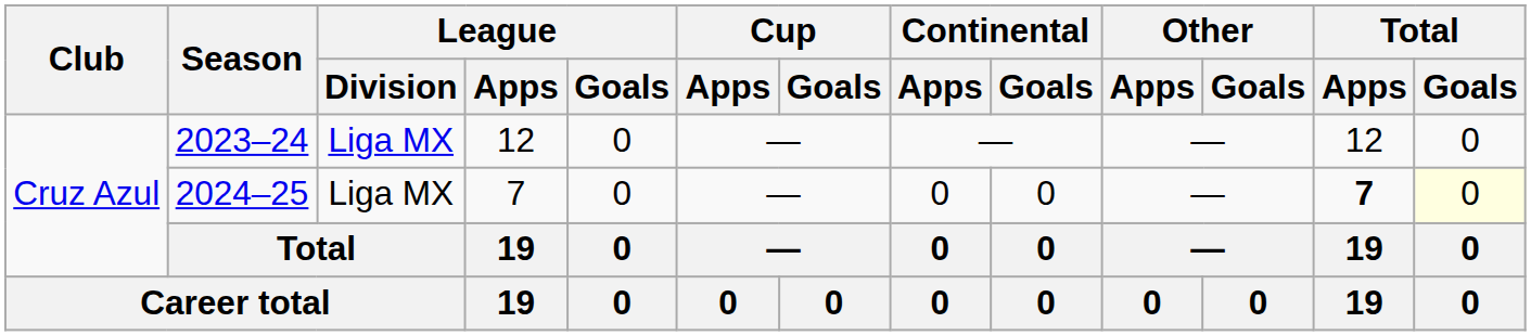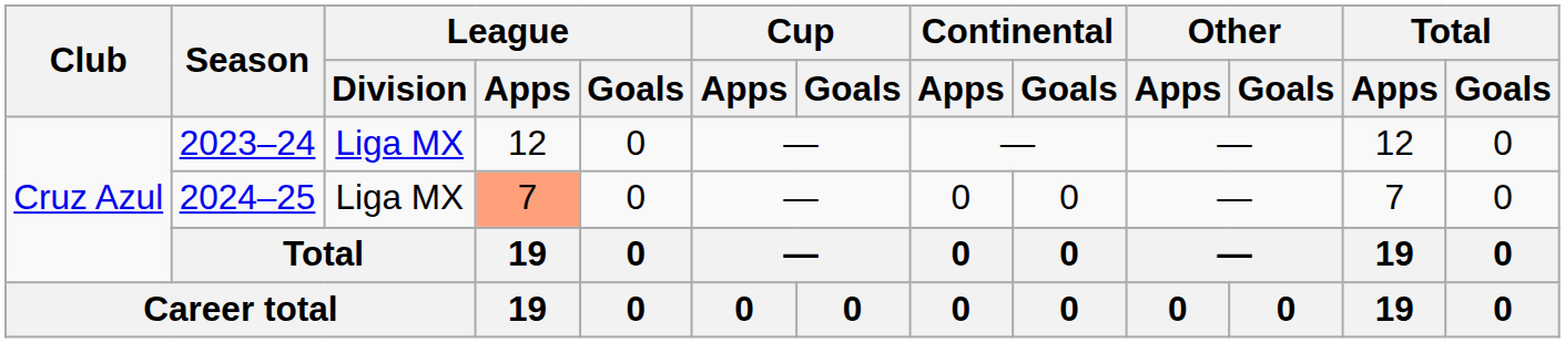2024–25 | League / Apps: no background -> lightsalmon background
2024–25 | Total / Apps: bold -> normal
2024–25 | Total / Goals: lightyellow background -> no background
